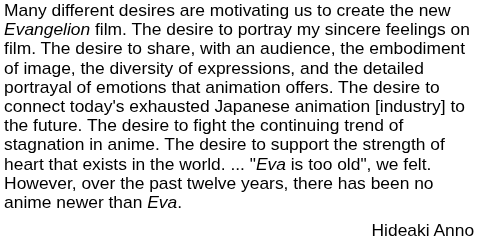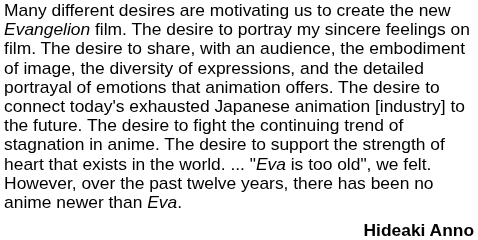row 2 | column 1: normal -> bold
